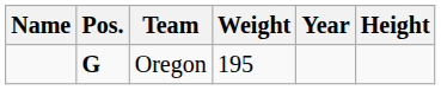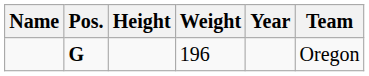columns swapped: Height <-> Team
row 2 | Weight: 195 -> 196
